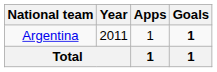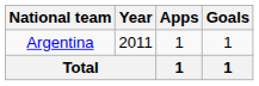Argentina | Goals: bold -> normal
